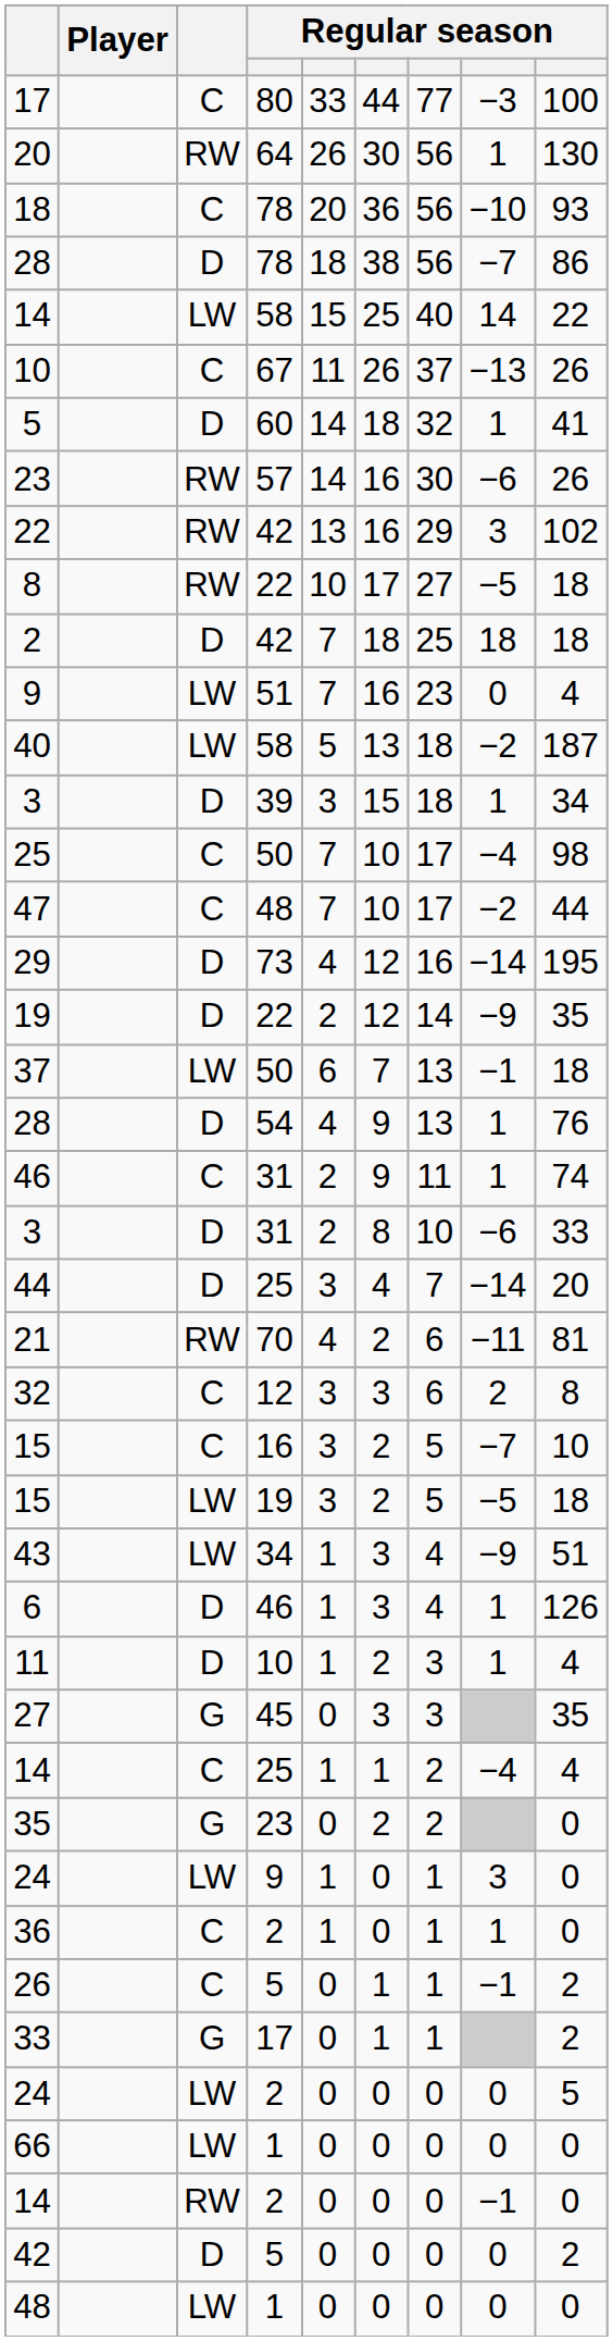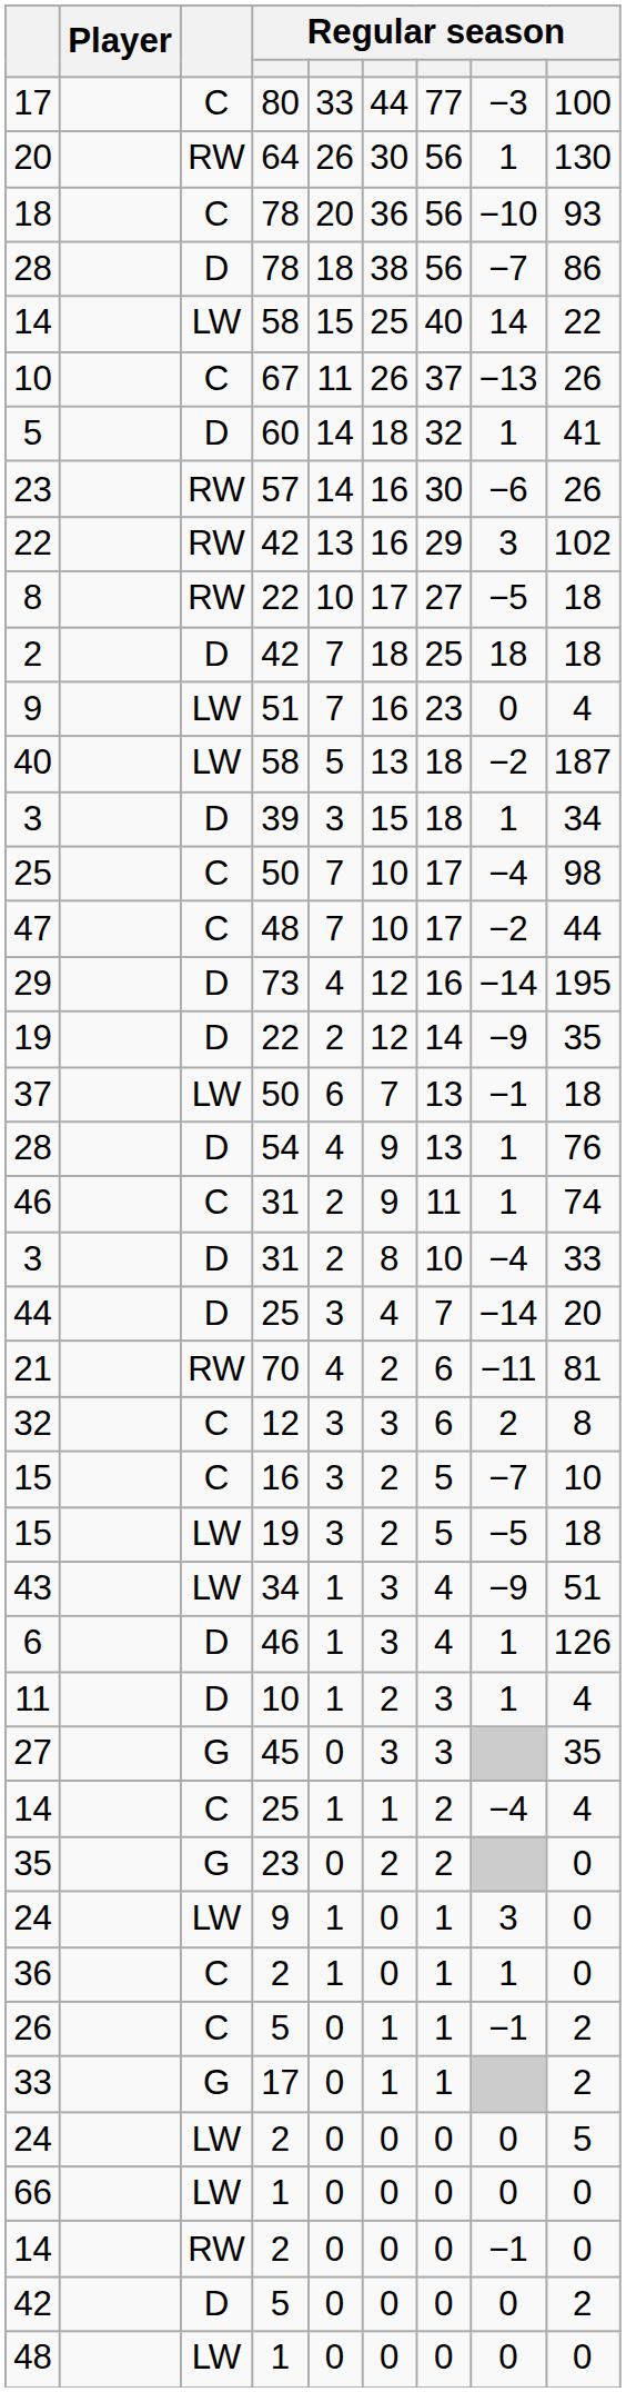3 / 31 | column 8: −6 -> −4
